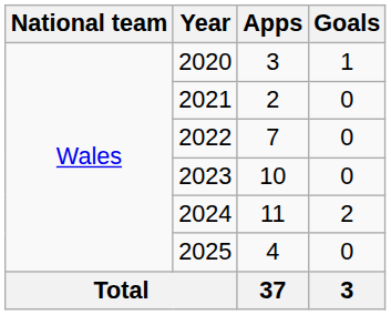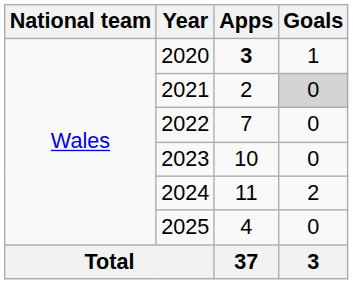2020 | Apps: normal -> bold
2021 | Goals: no background -> lightgrey background
